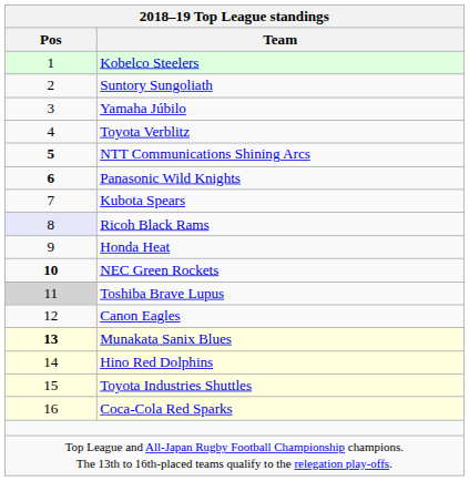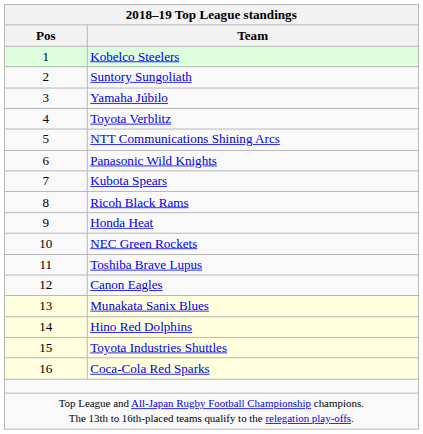NTT Communications Shining Arcs | Pos: bold -> normal
Panasonic Wild Knights | Pos: bold -> normal
Ricoh Black Rams | Pos: lavender background -> no background
NEC Green Rockets | Pos: bold -> normal
Toshiba Brave Lupus | Pos: lightgrey background -> no background
Munakata Sanix Blues | Pos: bold -> normal
